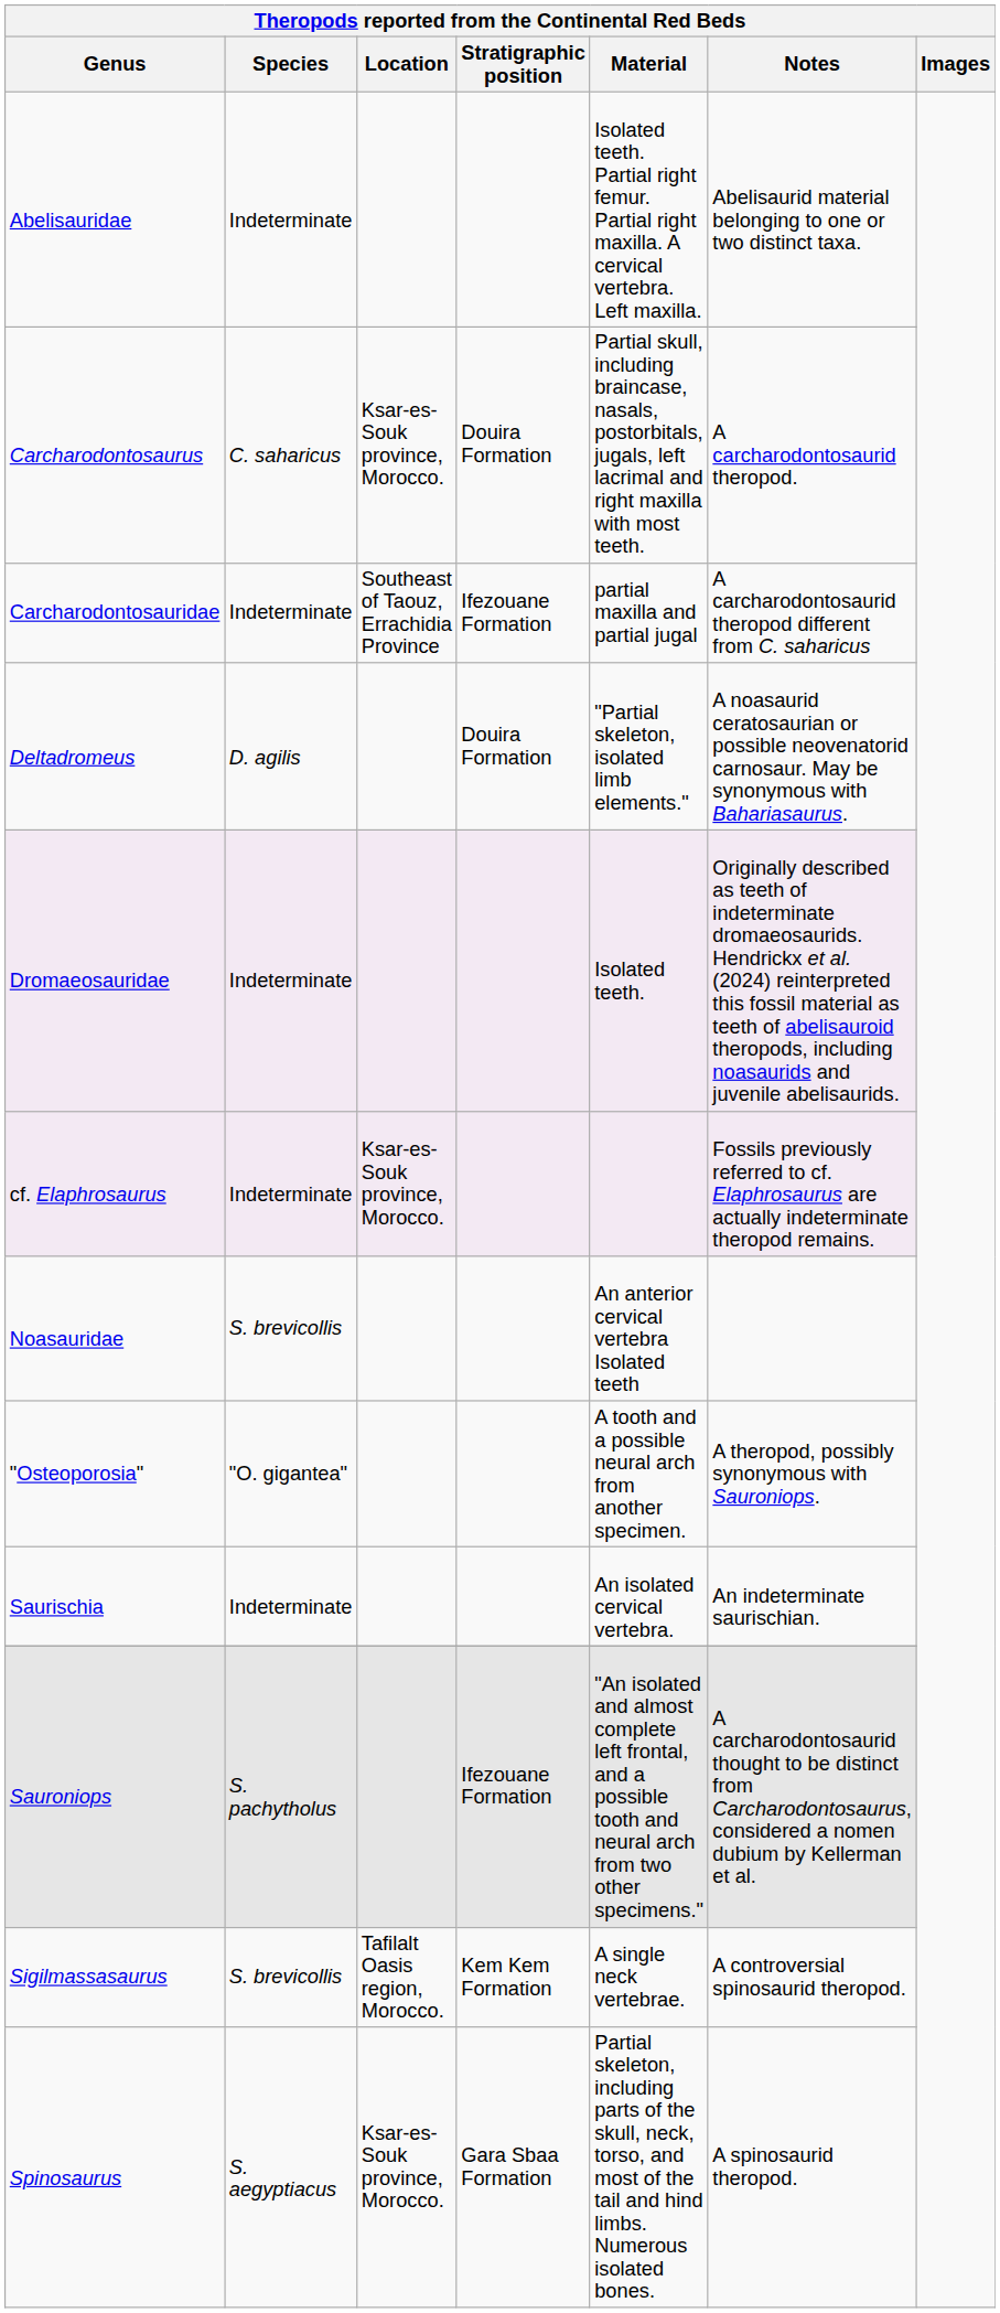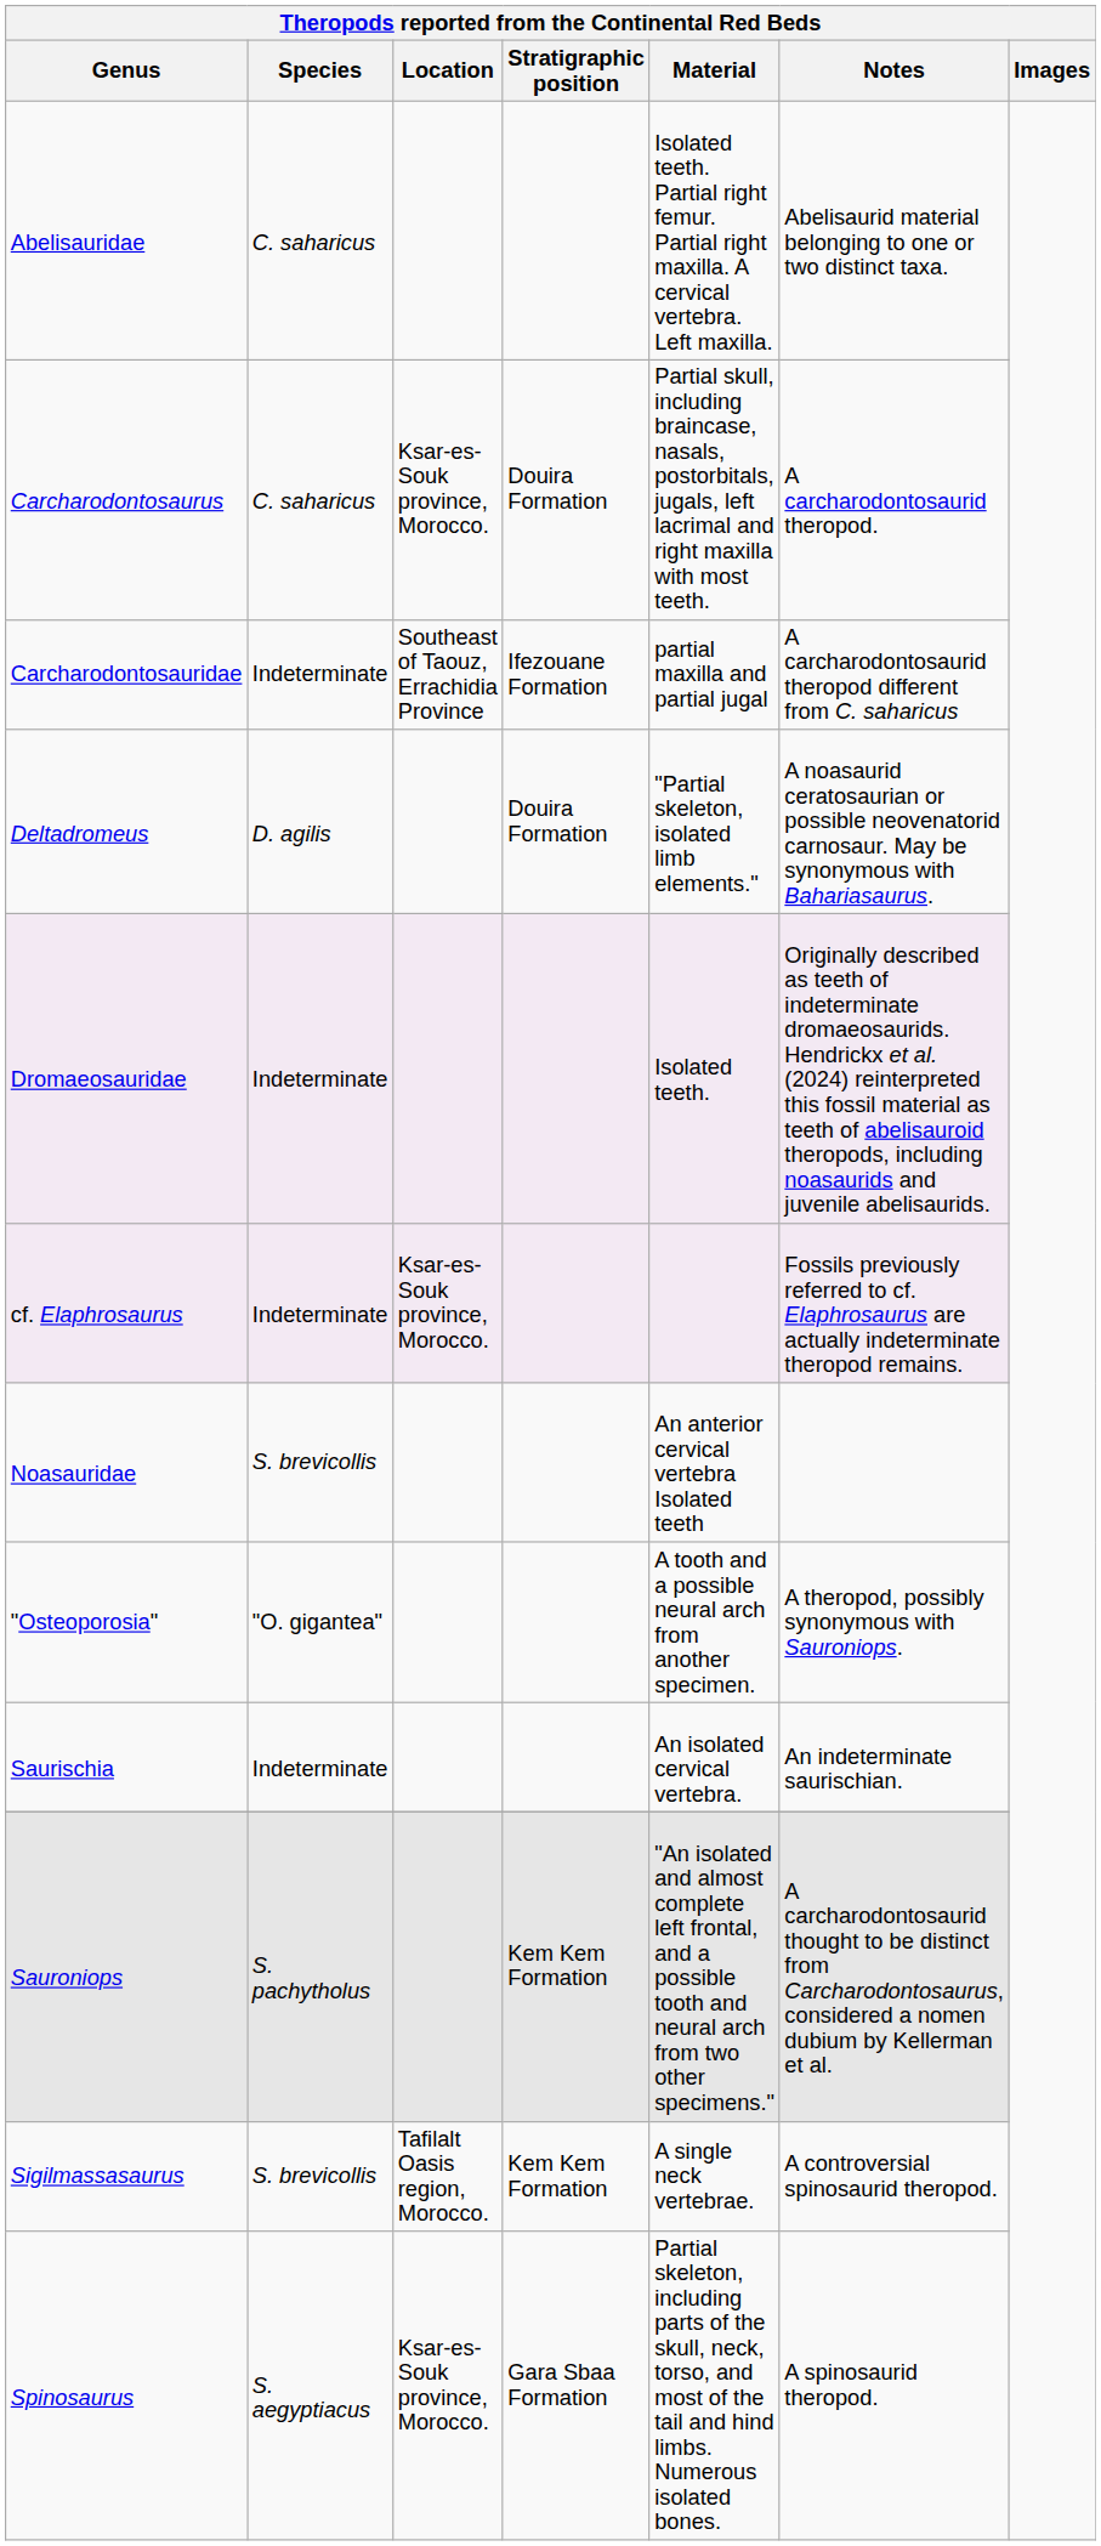Abelisauridae | Species: Indeterminate -> C. saharicus
Sauroniops | Stratigraphic position: Ifezouane Formation -> Kem Kem Formation
